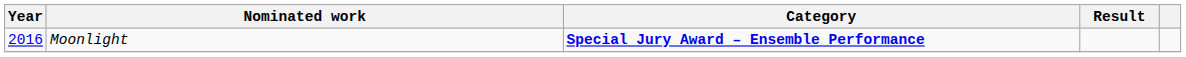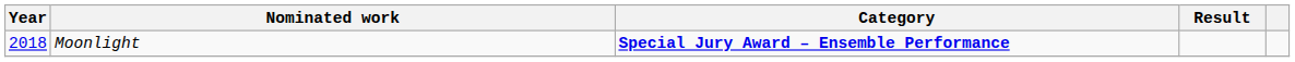Moonlight | Year: 2016 -> 2018
